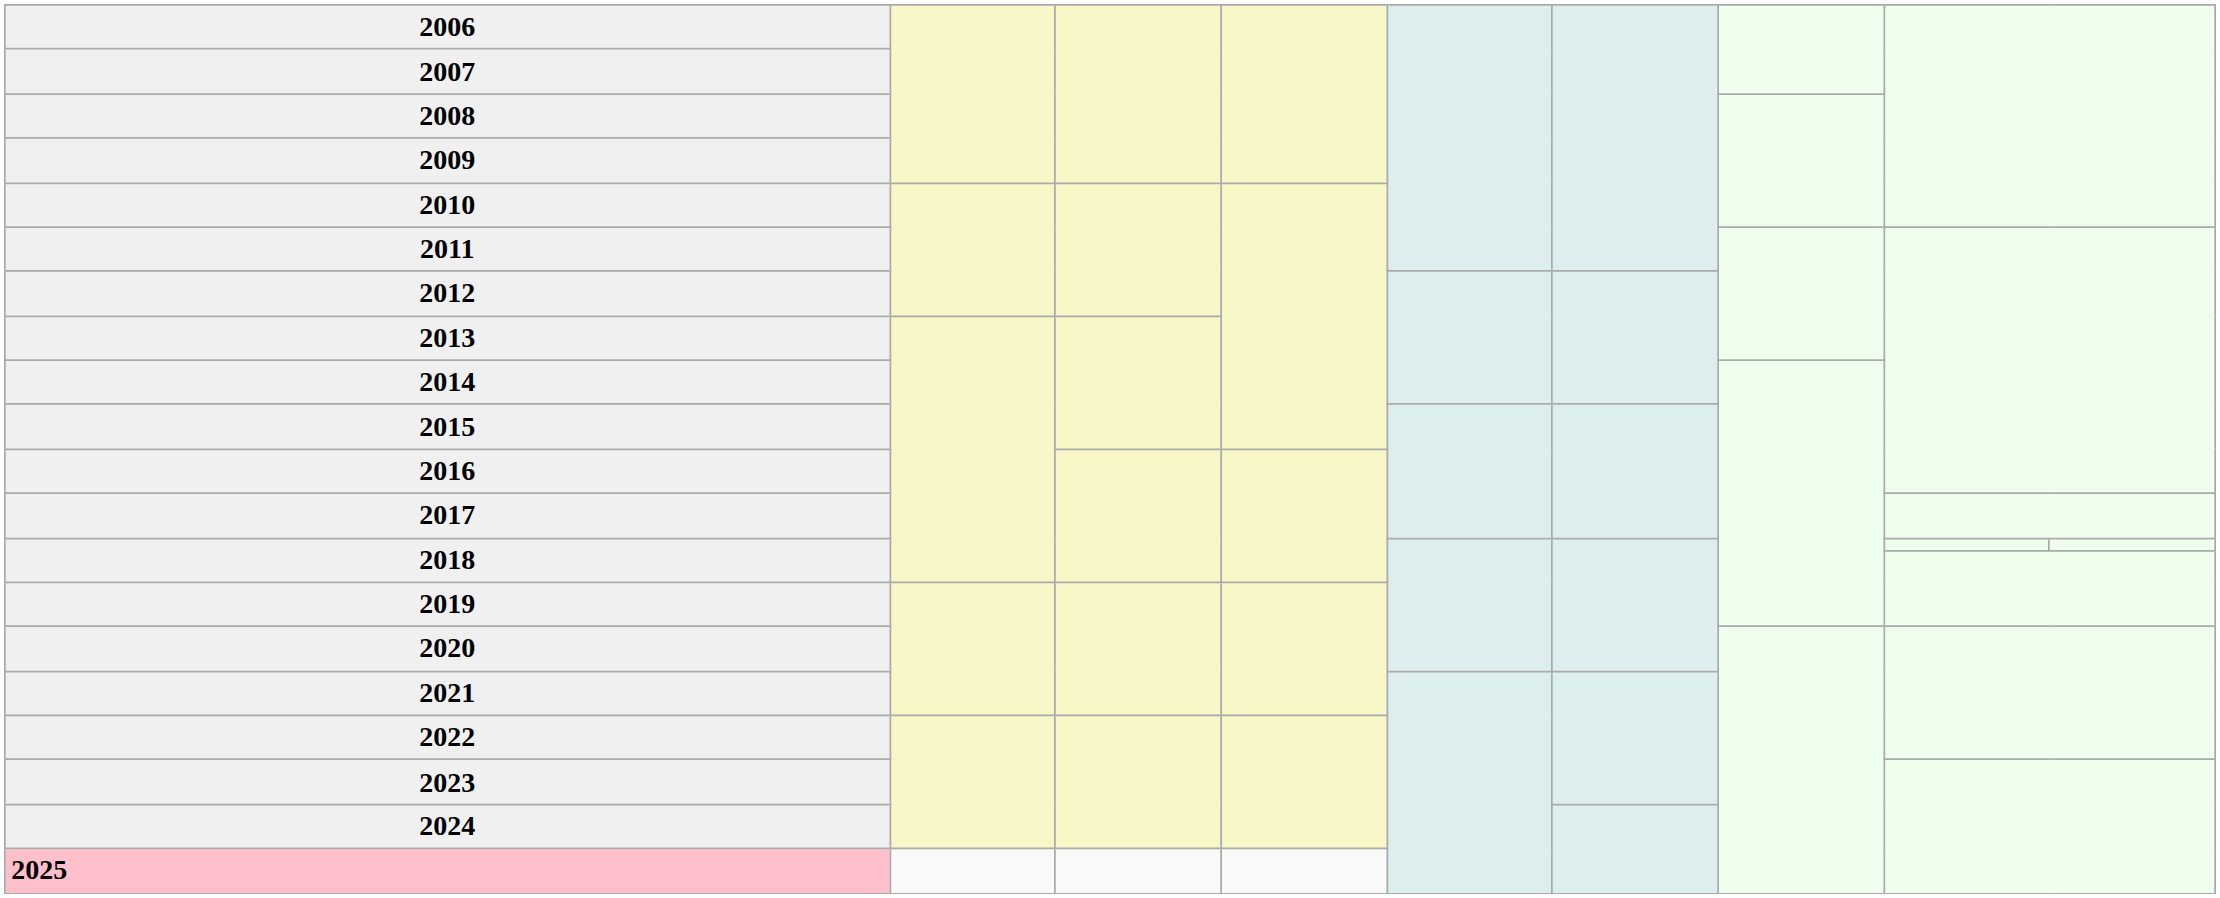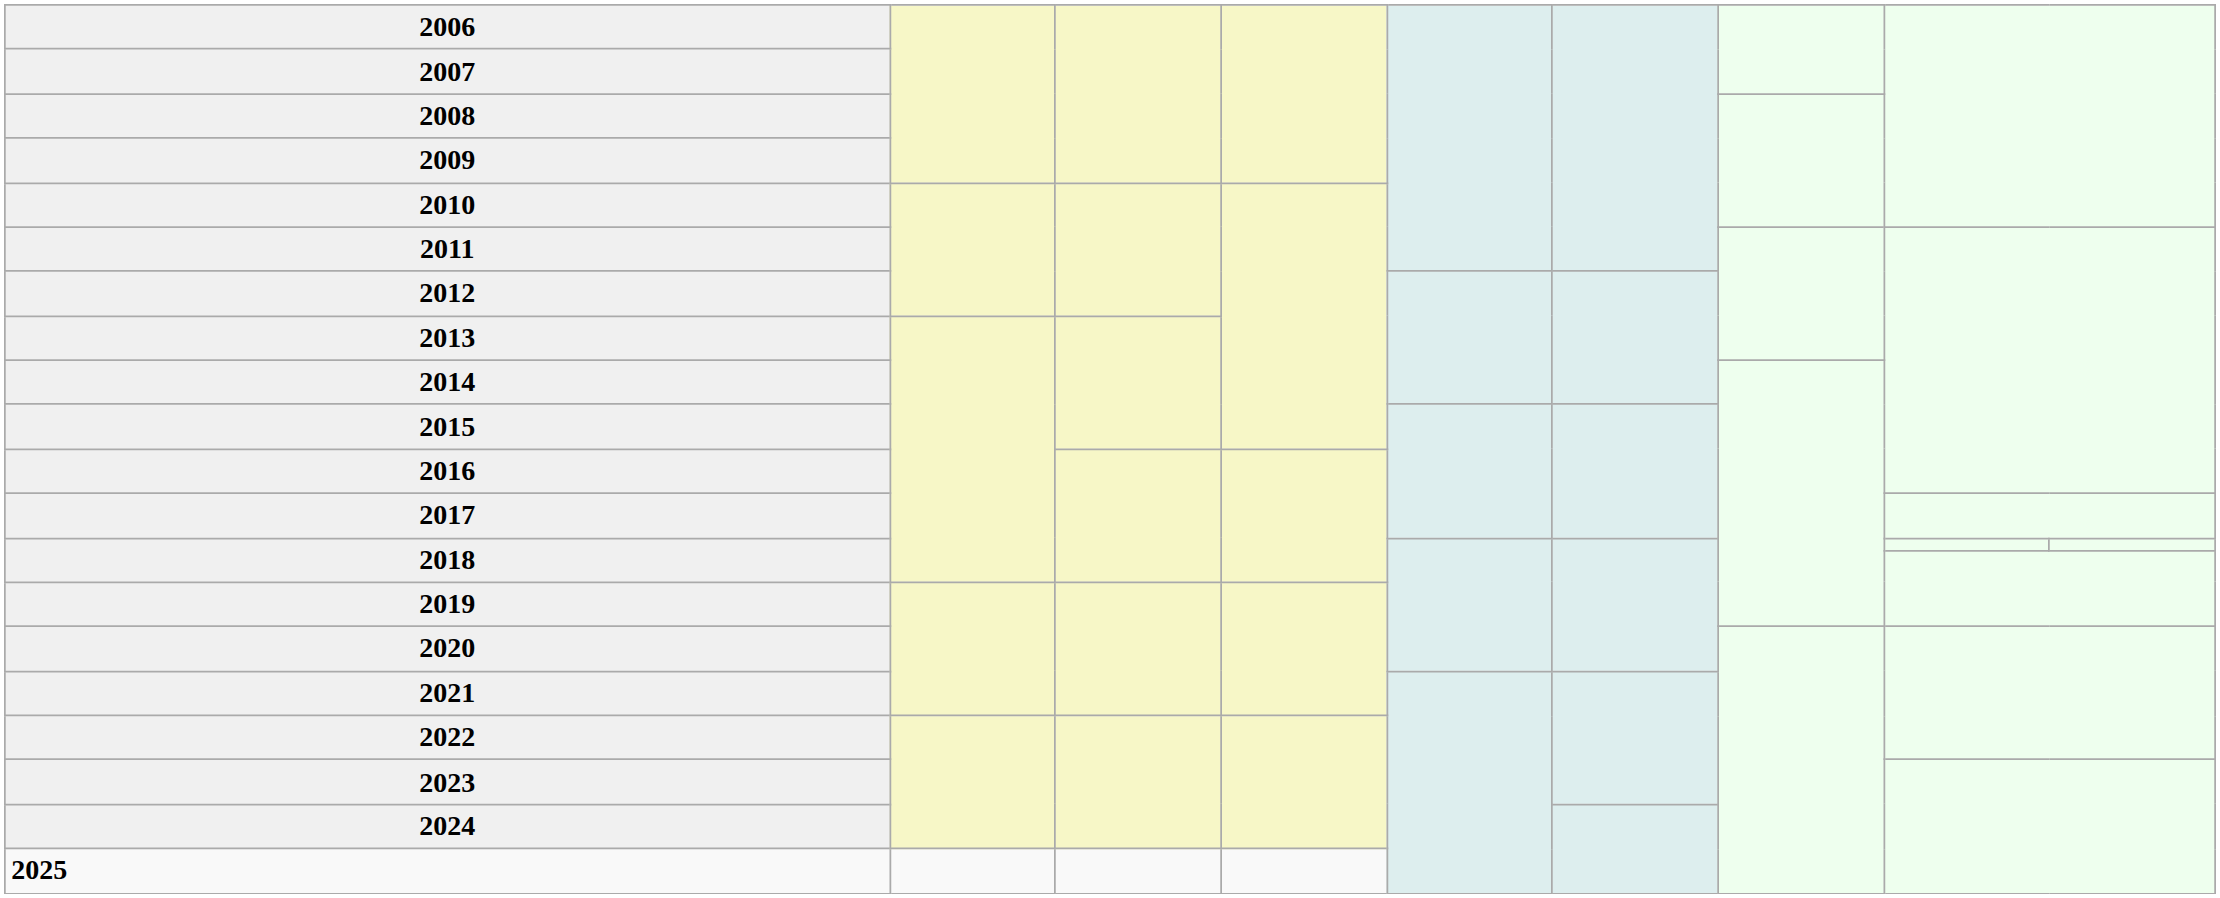2025 | 2006: pink background -> no background
